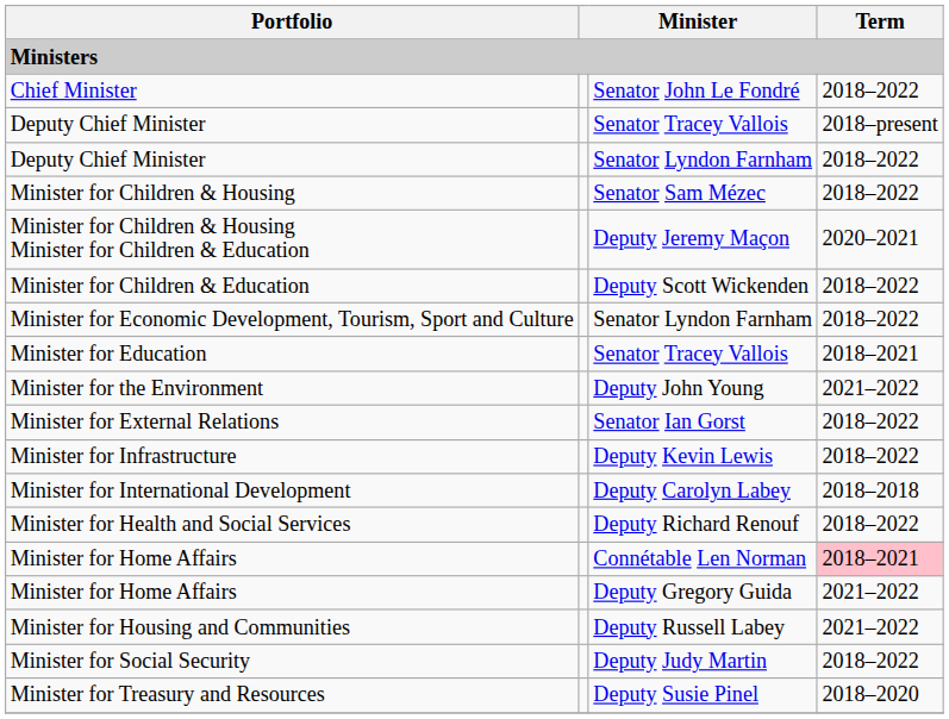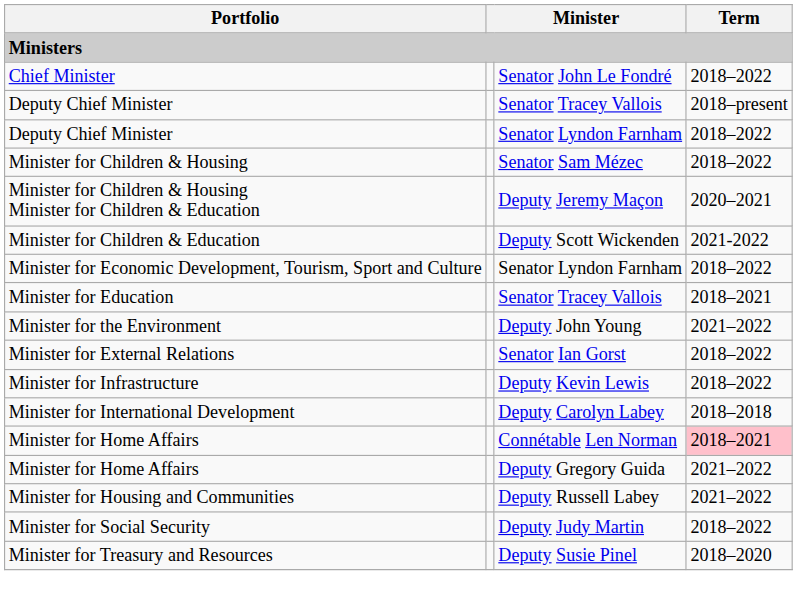Minister for Children & Education | Term: 2018–2022 -> 2021-2022
- row: Minister for Health and Social Services | Deputy Richard Renouf | 2018–2022
